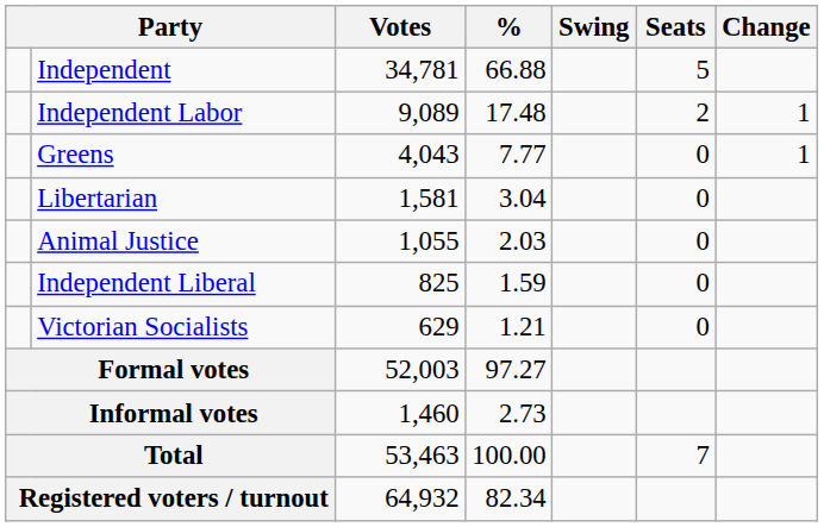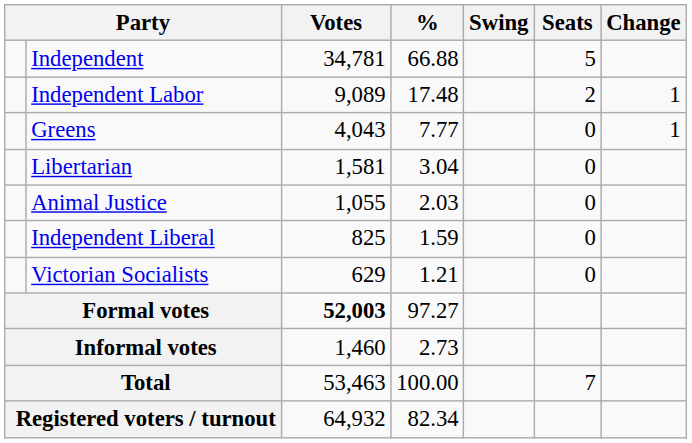Formal votes | Votes: normal -> bold
